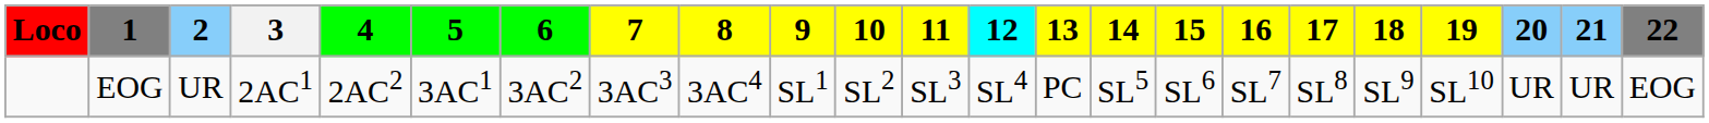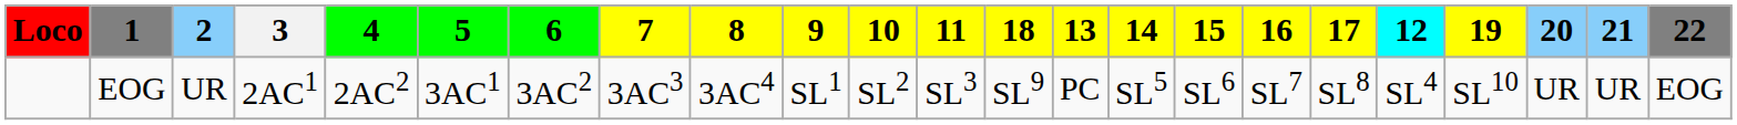columns swapped: 12 <-> 18
